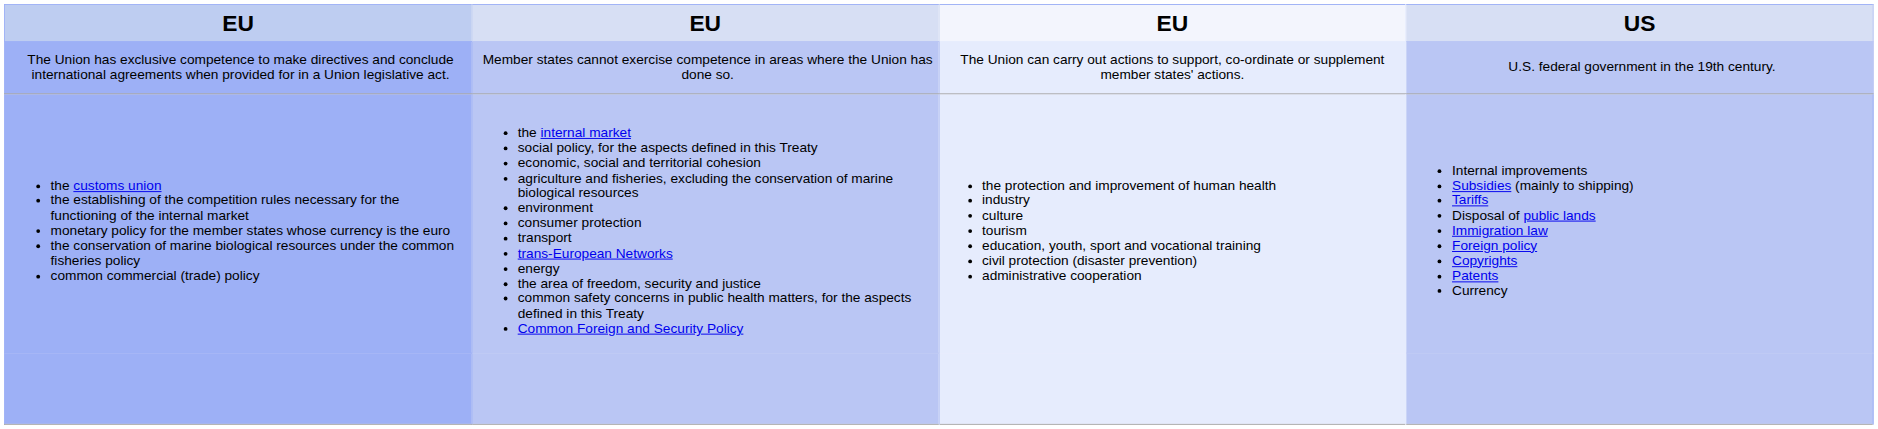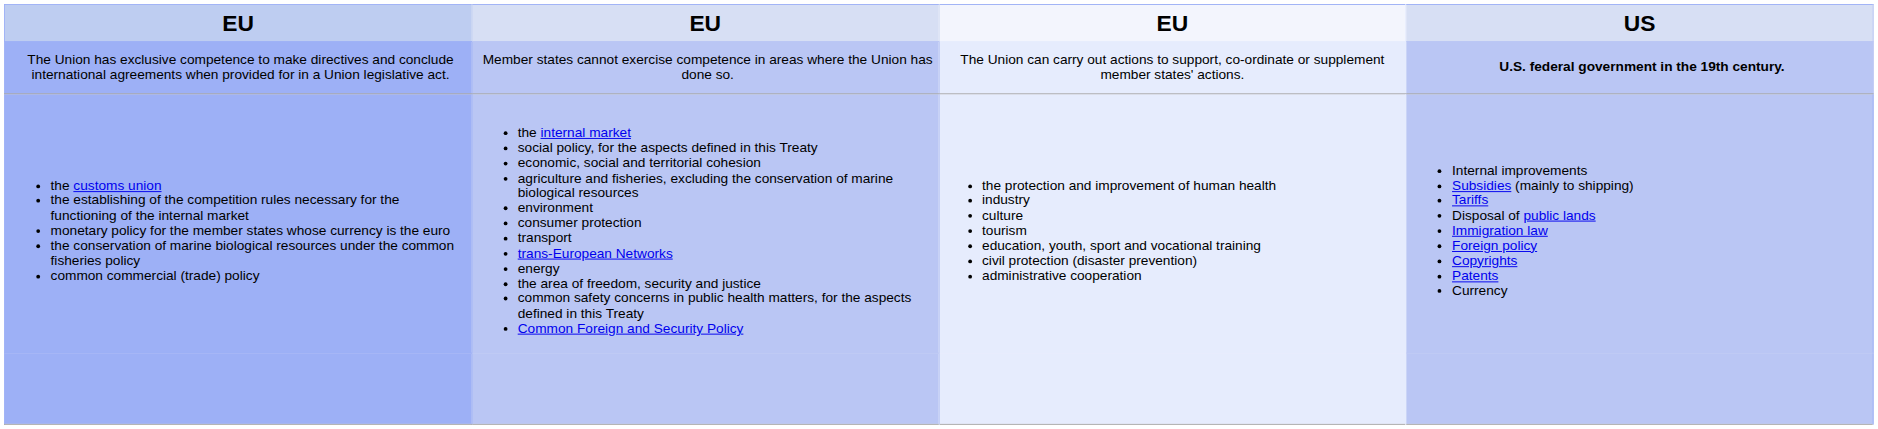row 2 | US: normal -> bold
